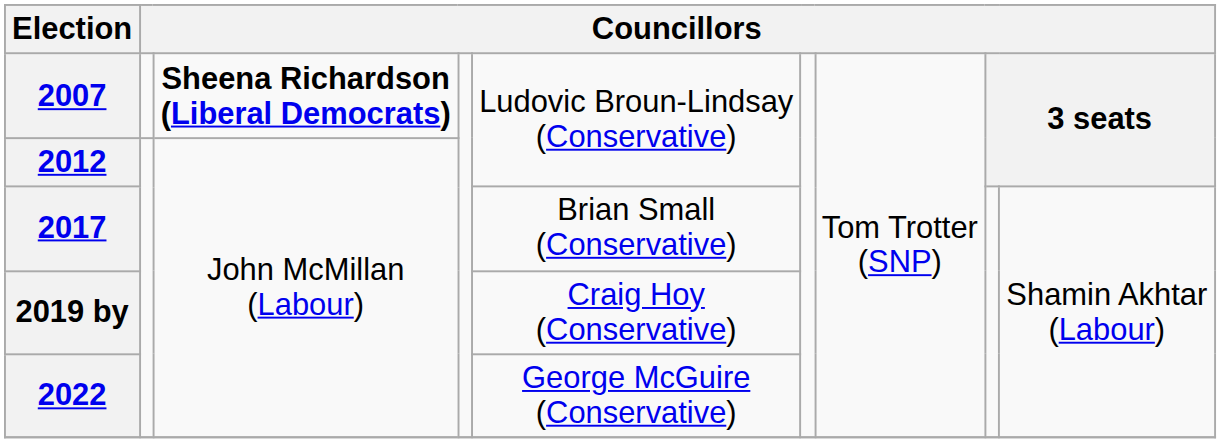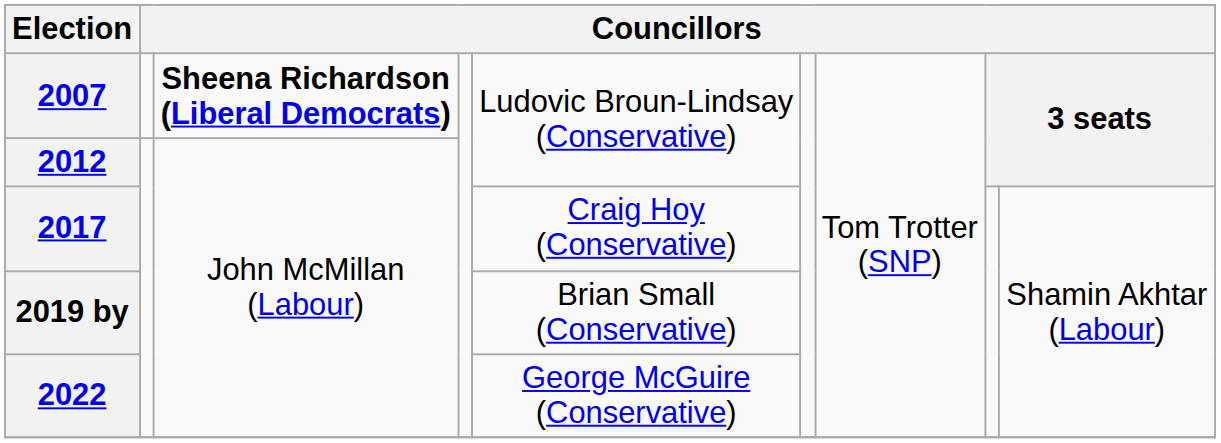2017 | column 5: Brian Small (Conservative) -> Craig Hoy (Conservative)
2019 by | column 5: Craig Hoy (Conservative) -> Brian Small (Conservative)
